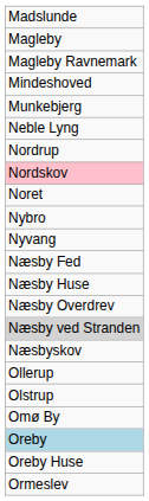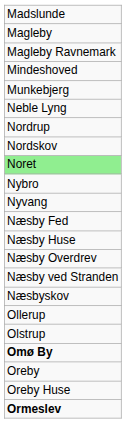row 8 | column 1: pink background -> no background
row 9 | column 1: no background -> lightgreen background
row 15 | column 1: lightgrey background -> no background
row 19 | column 1: normal -> bold
row 20 | column 1: lightblue background -> no background
row 22 | column 1: normal -> bold
